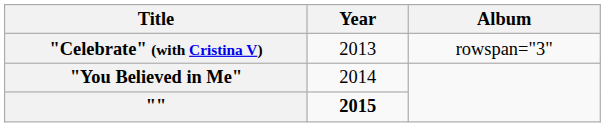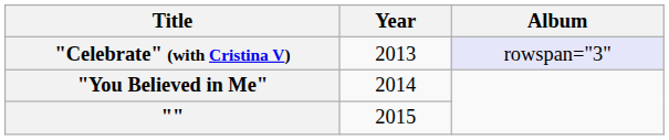"Celebrate" (with Cristina V) | Album: no background -> lavender background
"" | Year: bold -> normal
